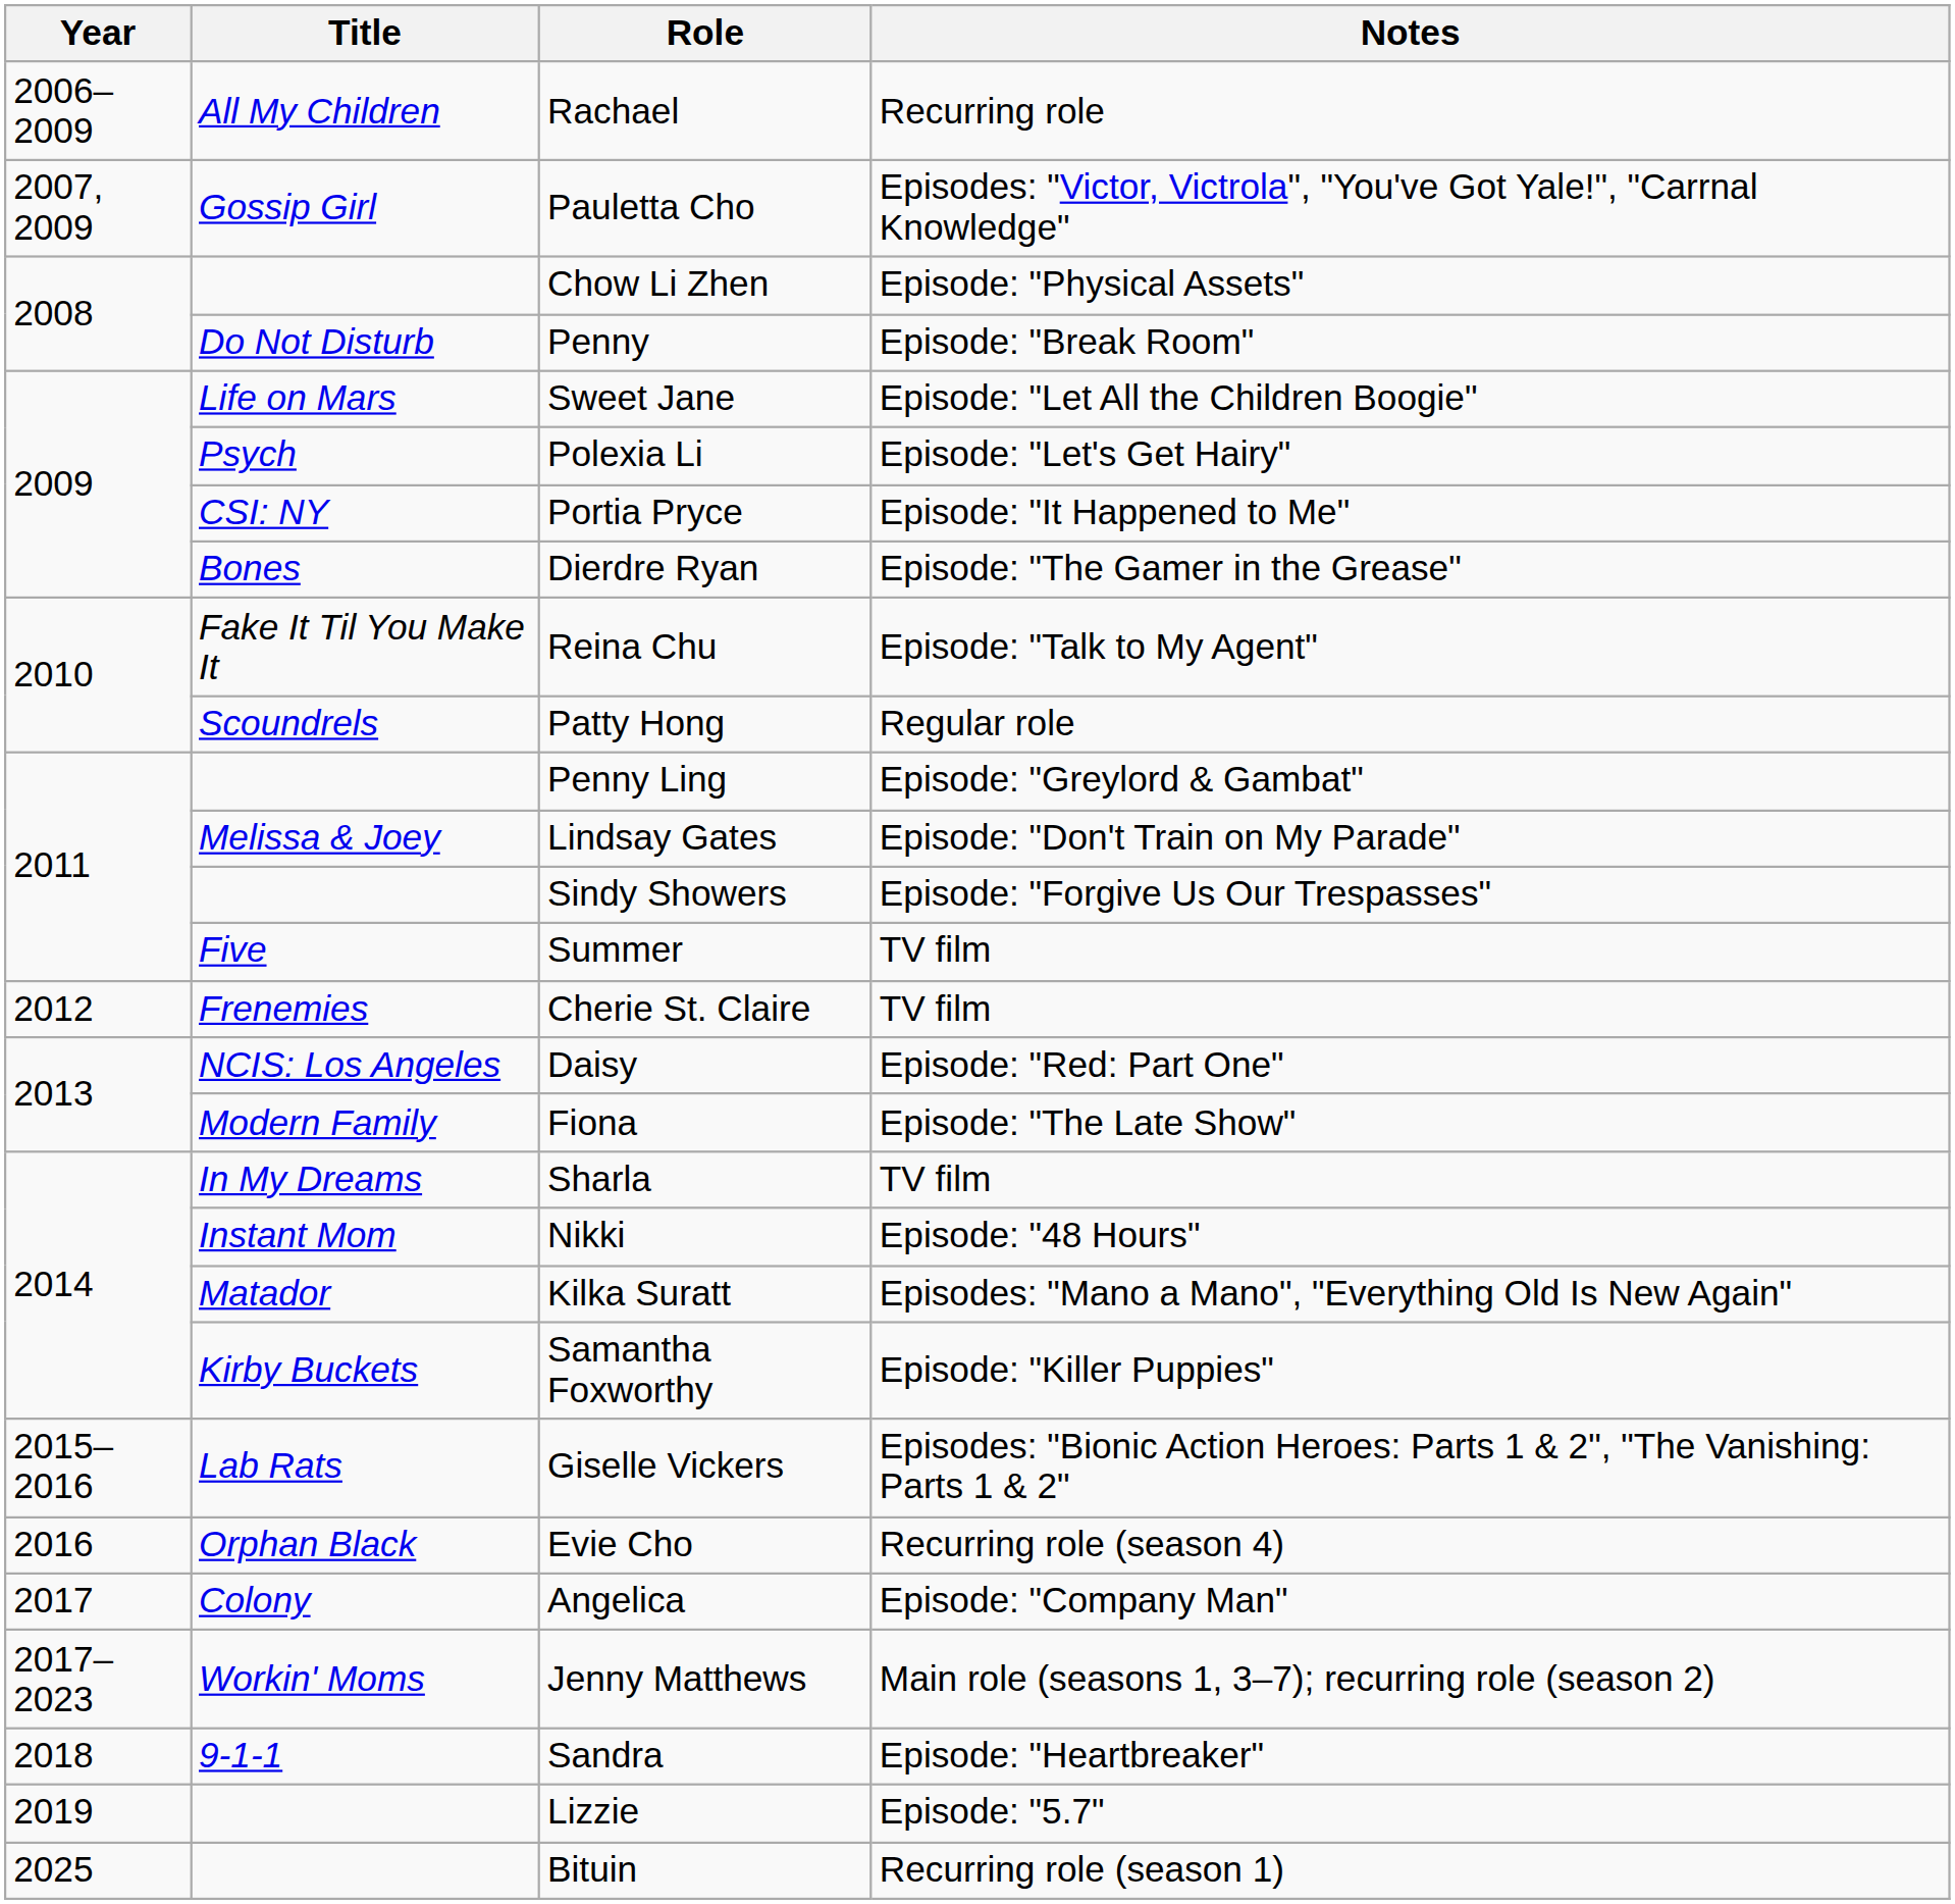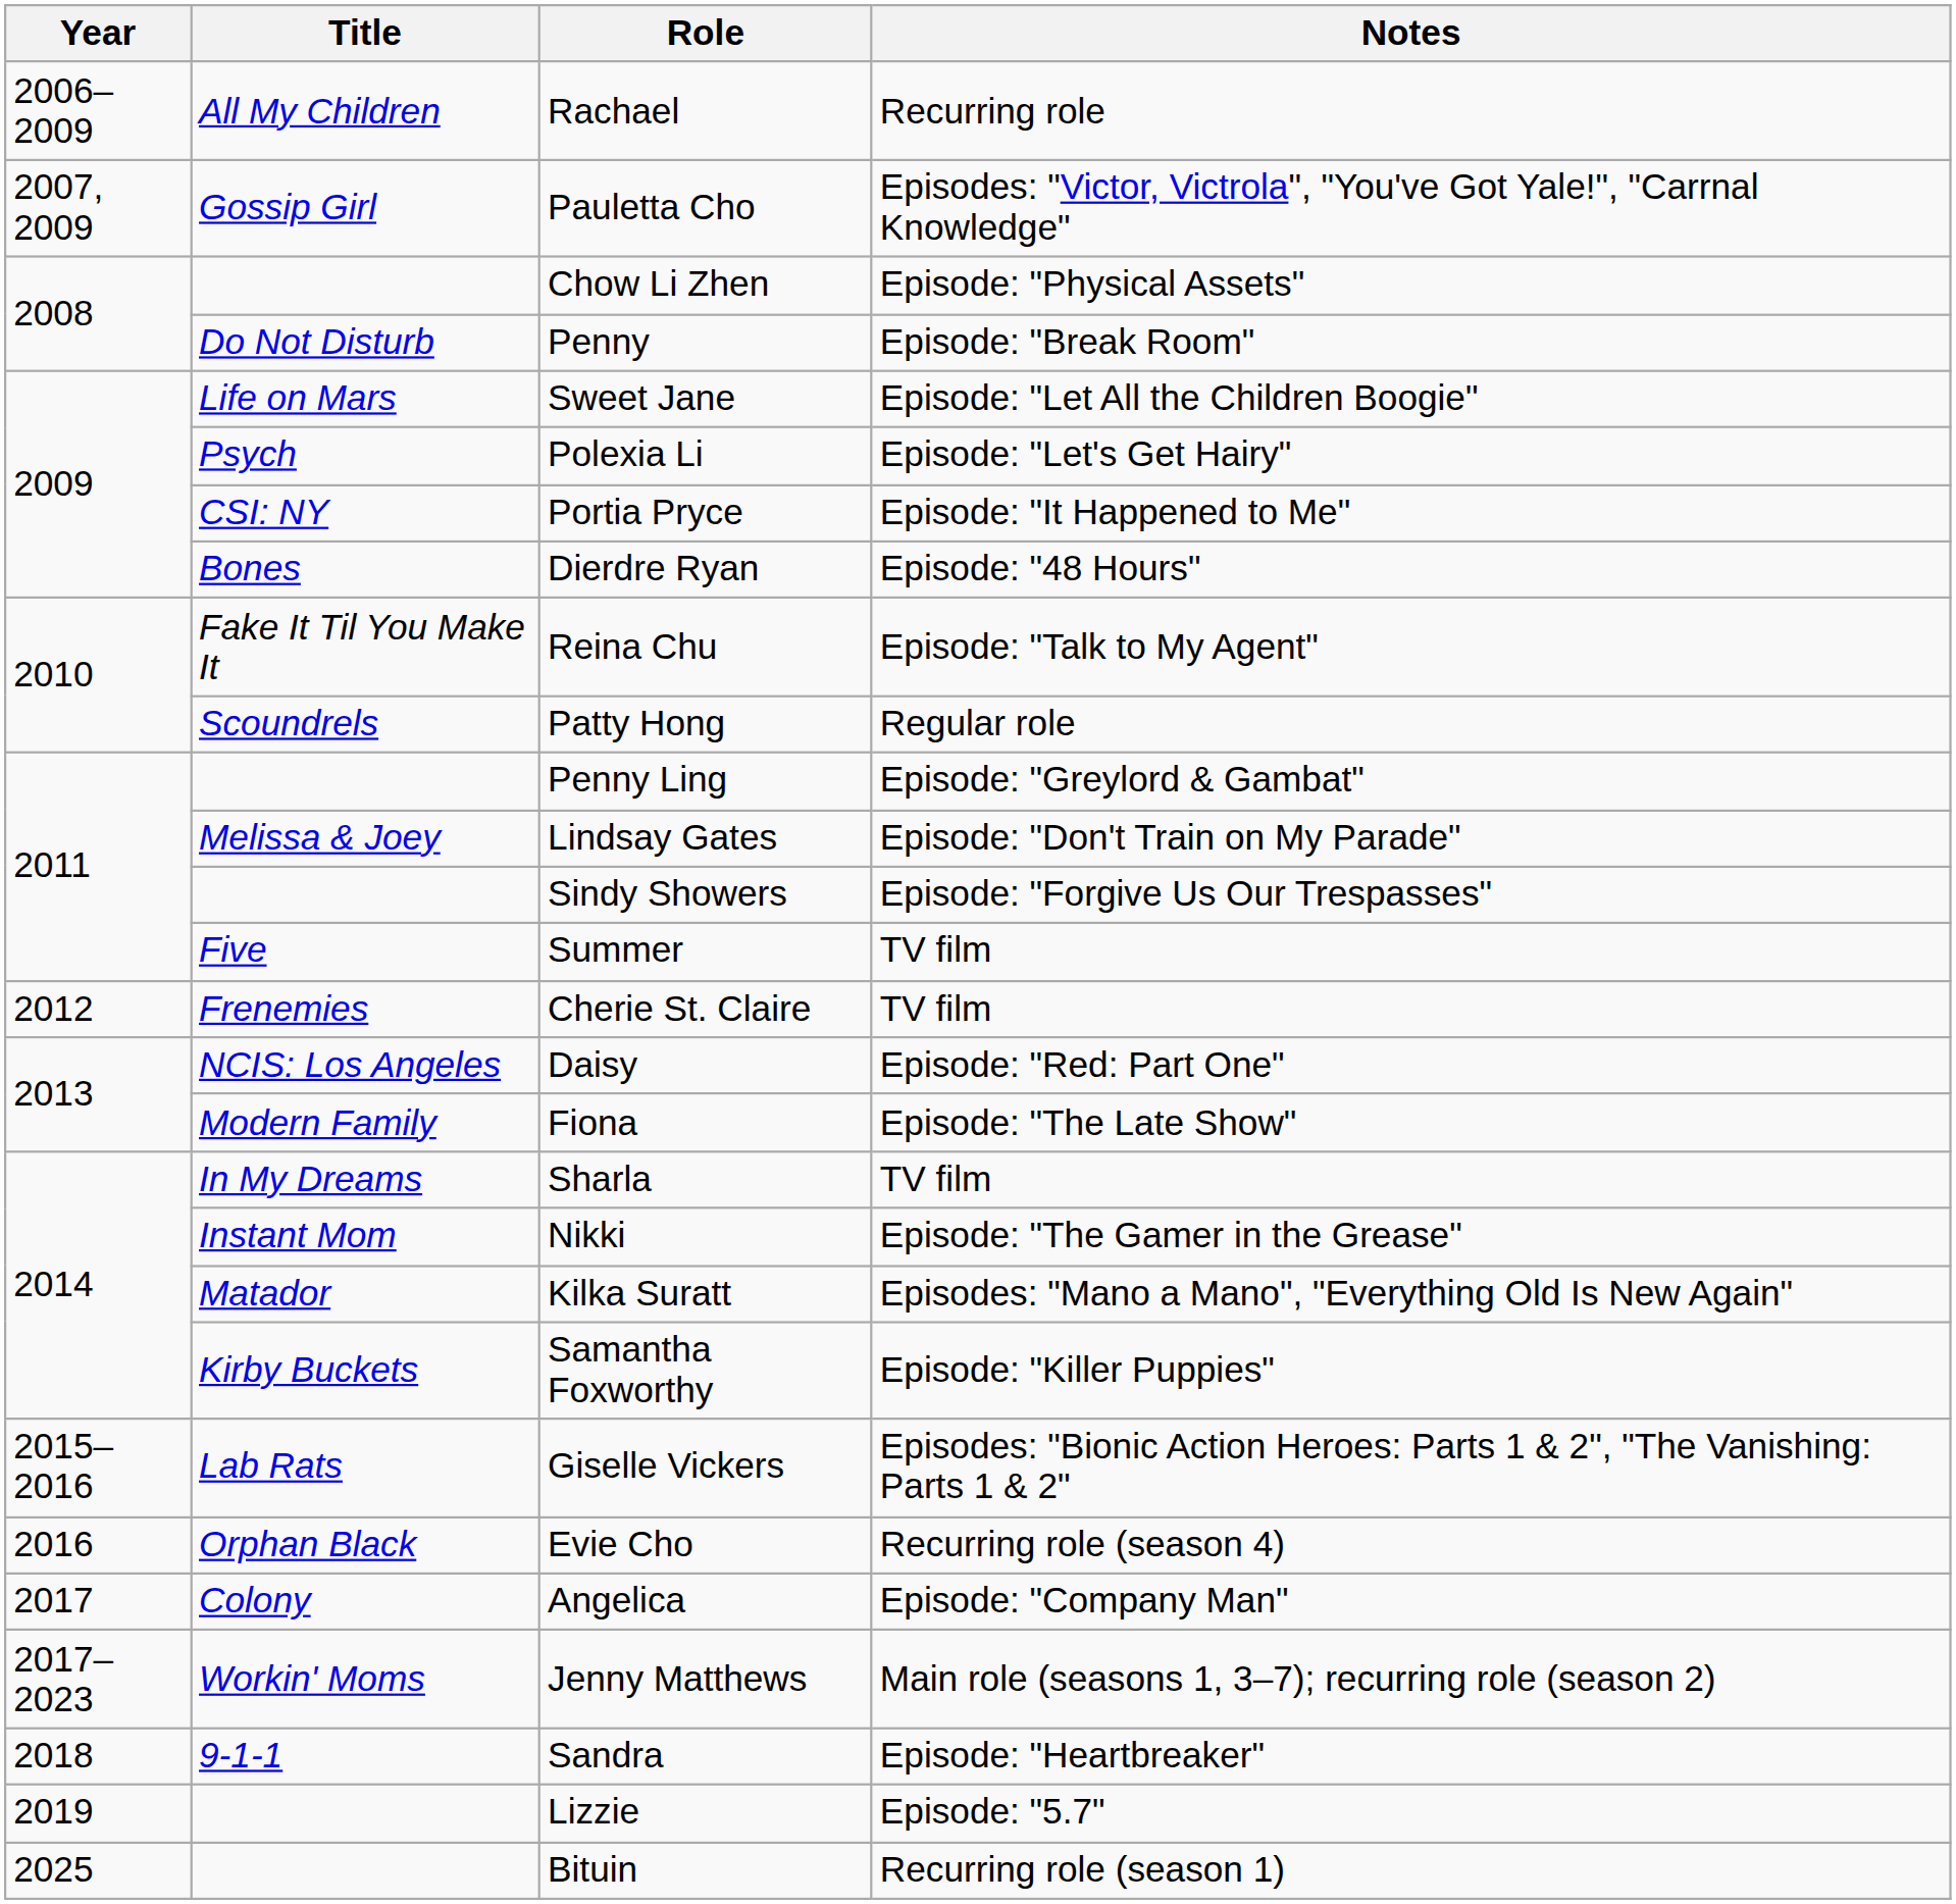Dierdre Ryan | Notes: Episode: "The Gamer in the Grease" -> Episode: "48 Hours"
Nikki | Notes: Episode: "48 Hours" -> Episode: "The Gamer in the Grease"
